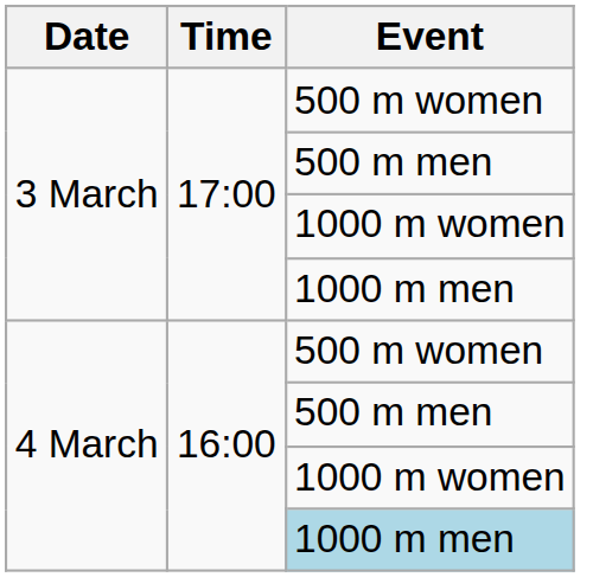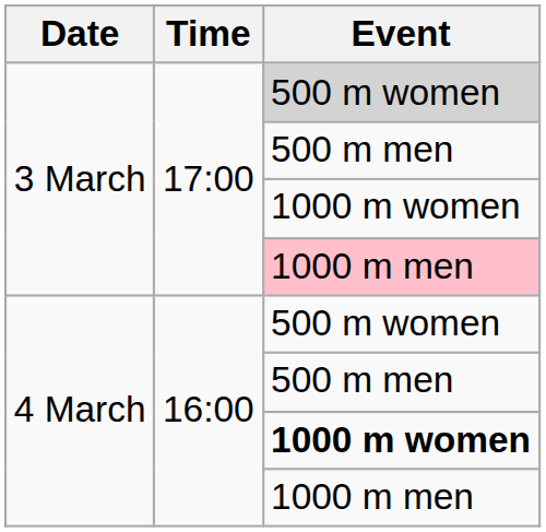3 March / 500 m women | Event: no background -> lightgrey background
3 March / 1000 m men | Event: no background -> pink background
4 March / 1000 m women | Event: normal -> bold
4 March / 1000 m men | Event: lightblue background -> no background
